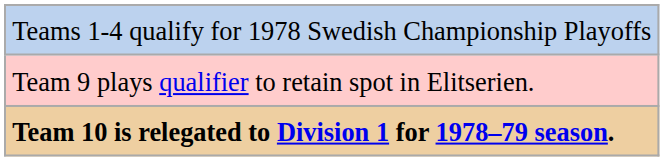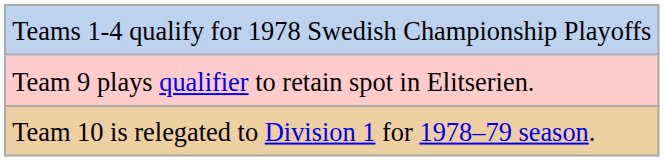row 3 | column 1: bold -> normal
